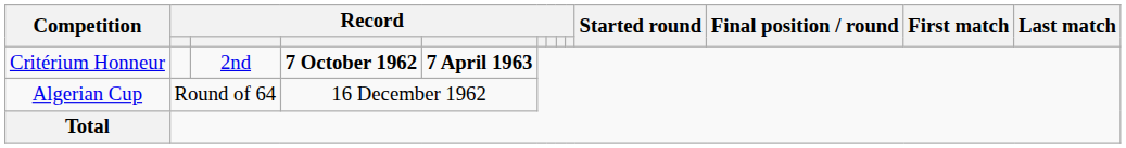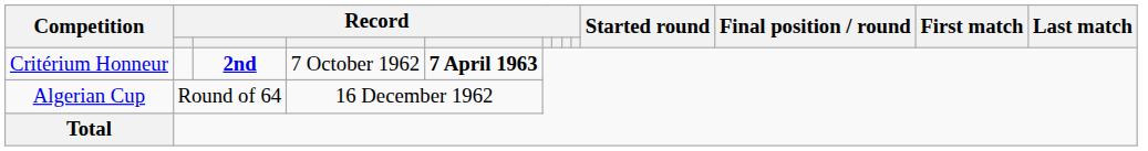Critérium Honneur | column 3: normal -> bold
Critérium Honneur | column 4: bold -> normal
